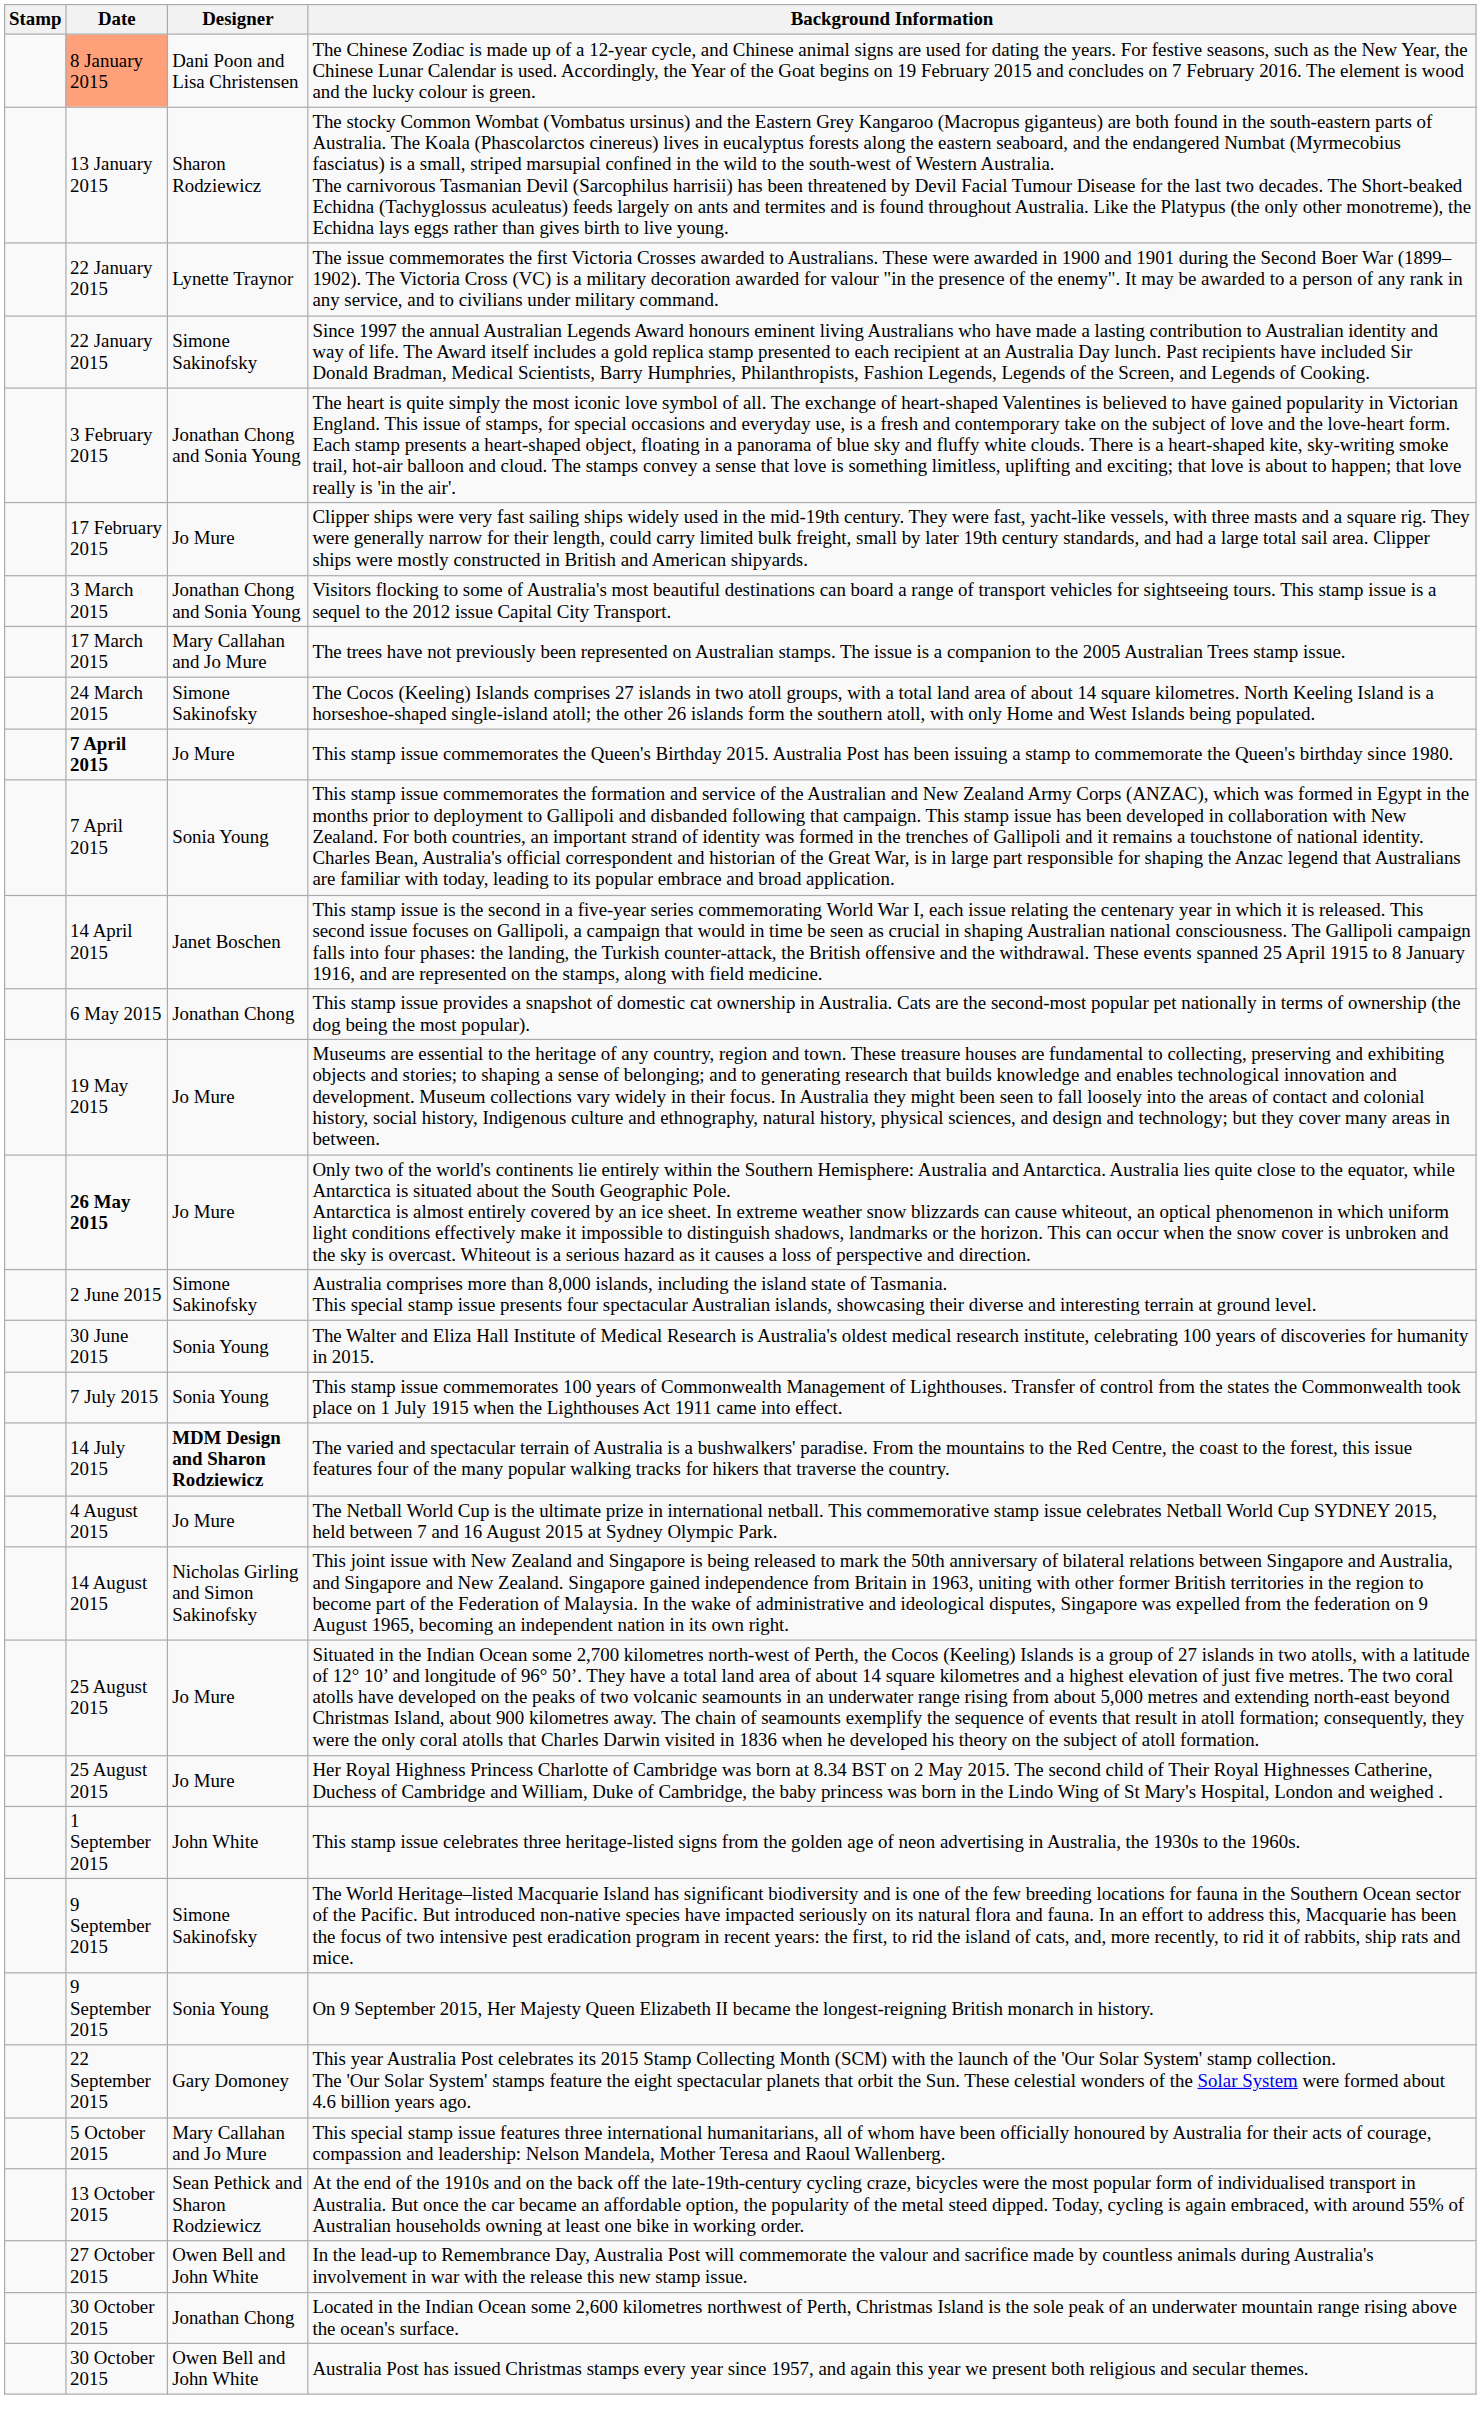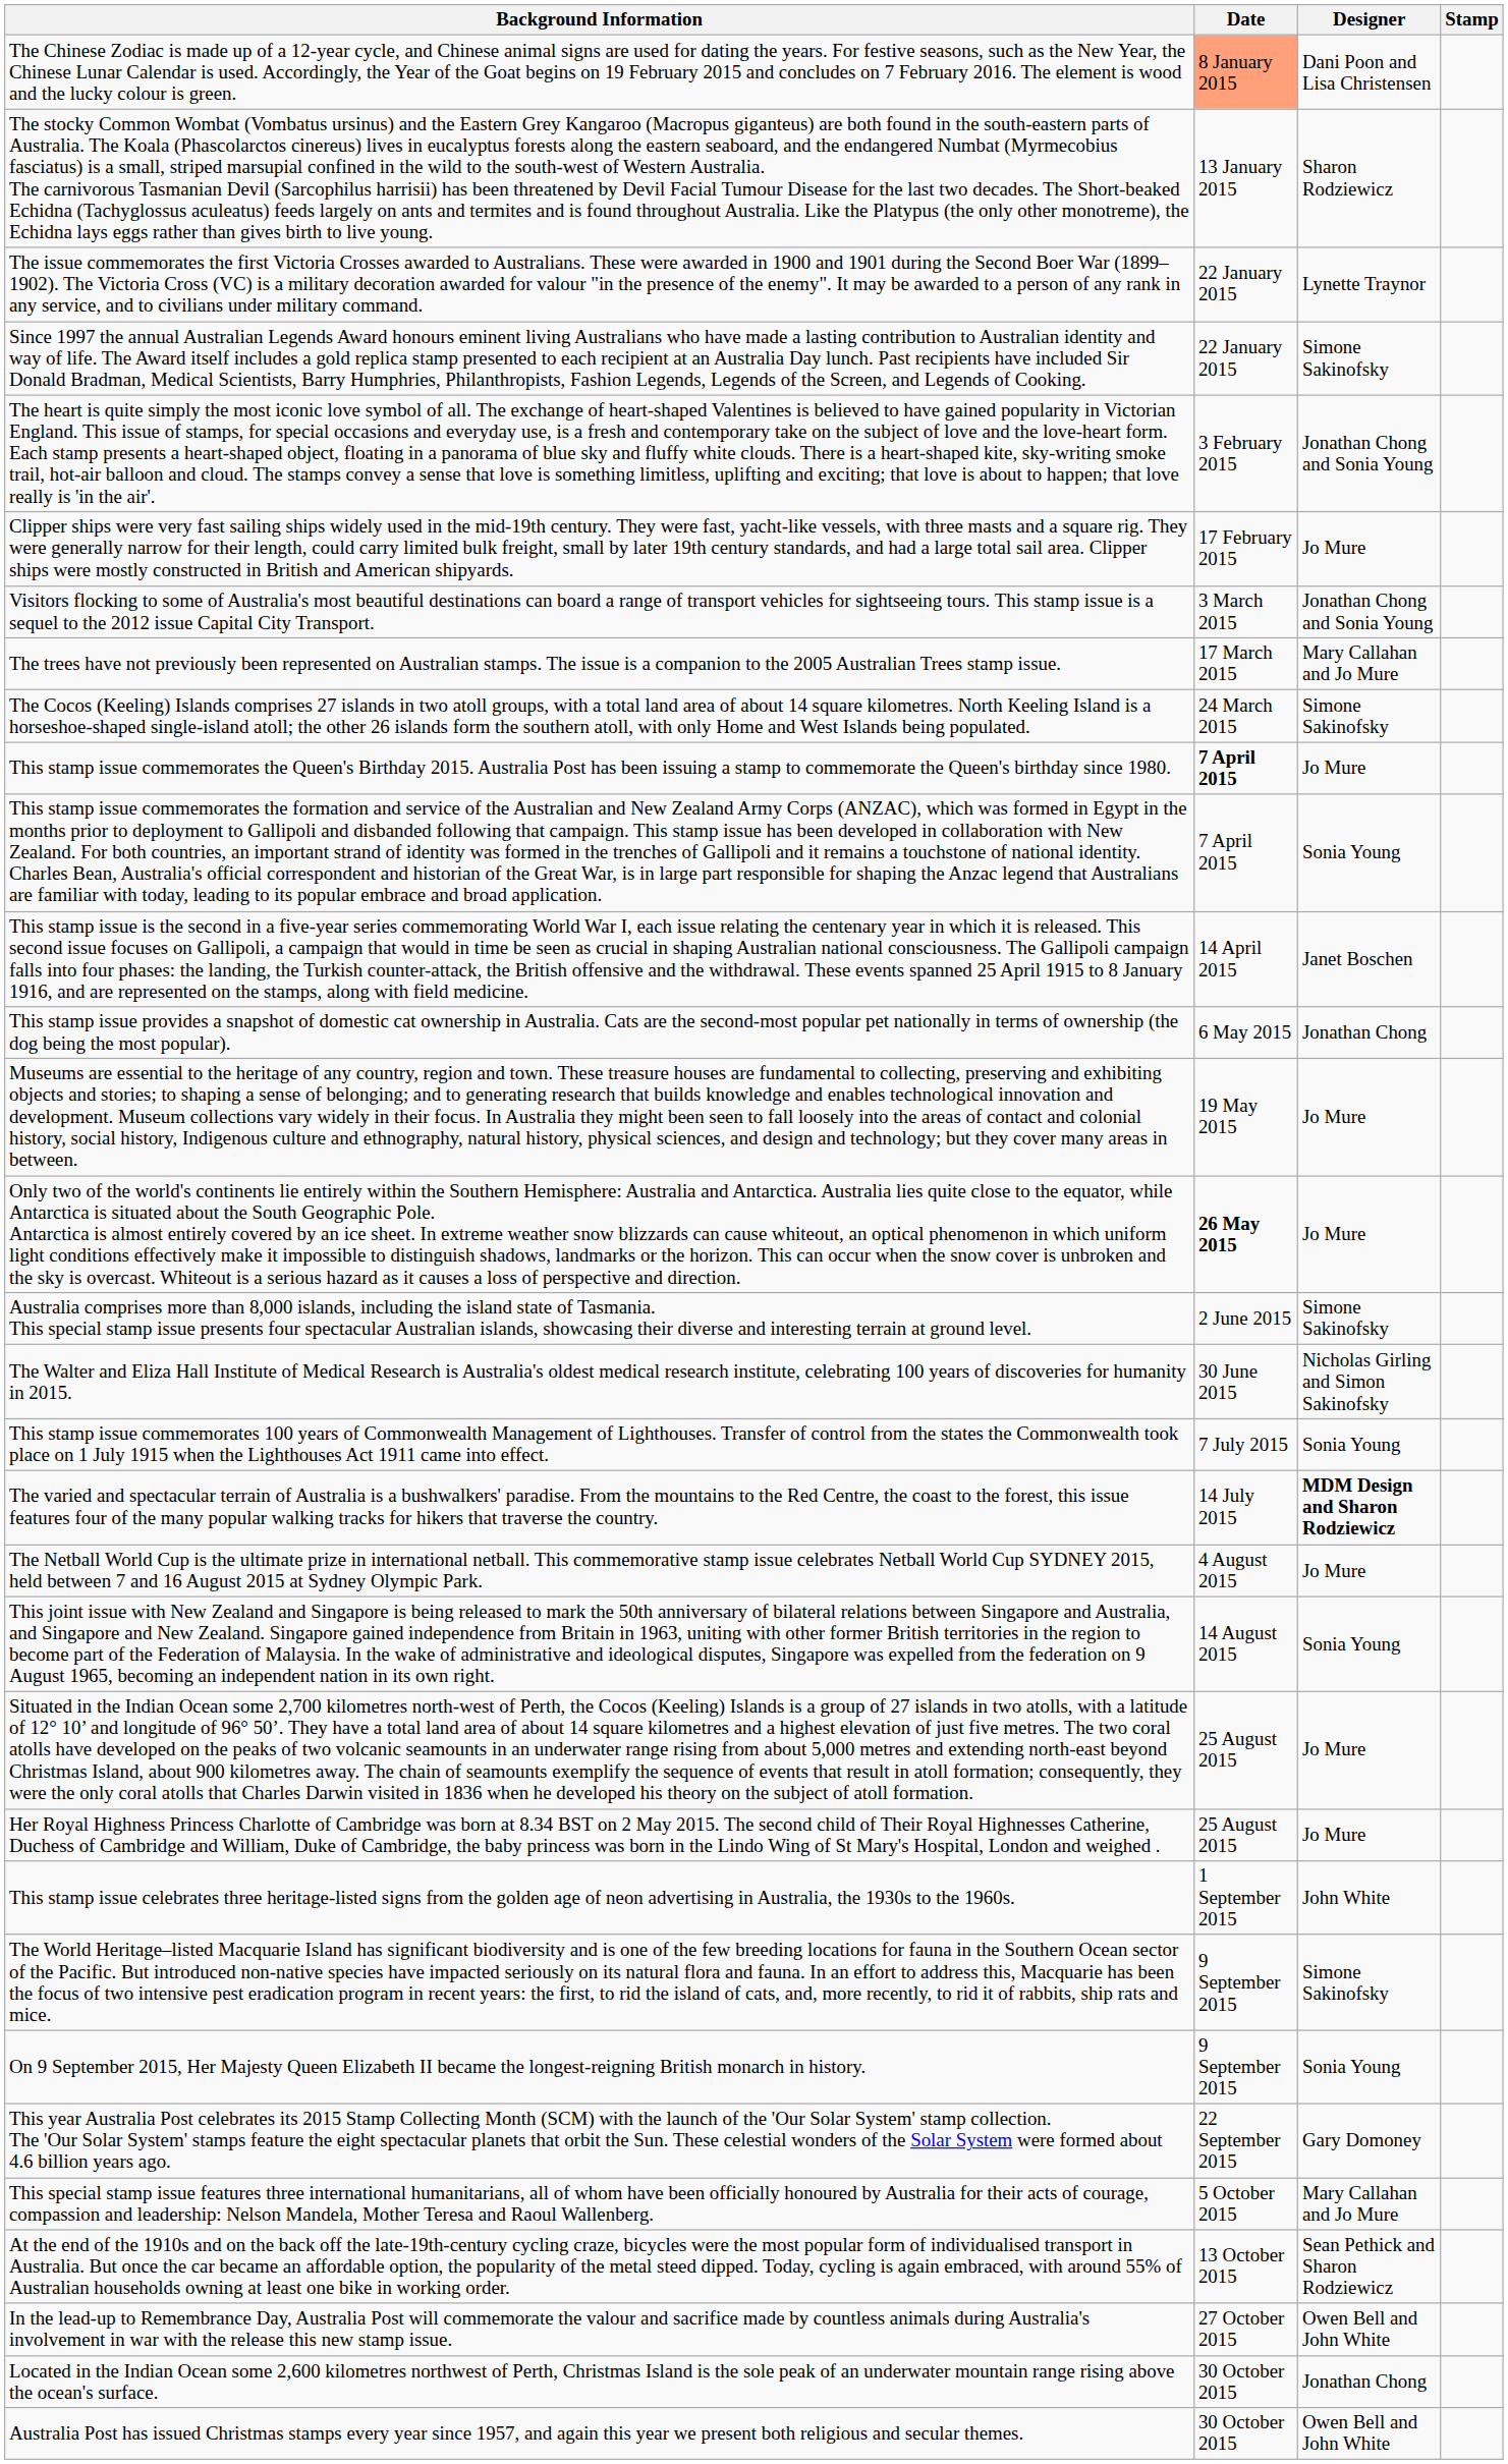columns swapped: Stamp <-> Background Information
row 18 | Designer: Sonia Young -> Nicholas Girling and Simon Sakinofsky
row 22 | Designer: Nicholas Girling and Simon Sakinofsky -> Sonia Young
